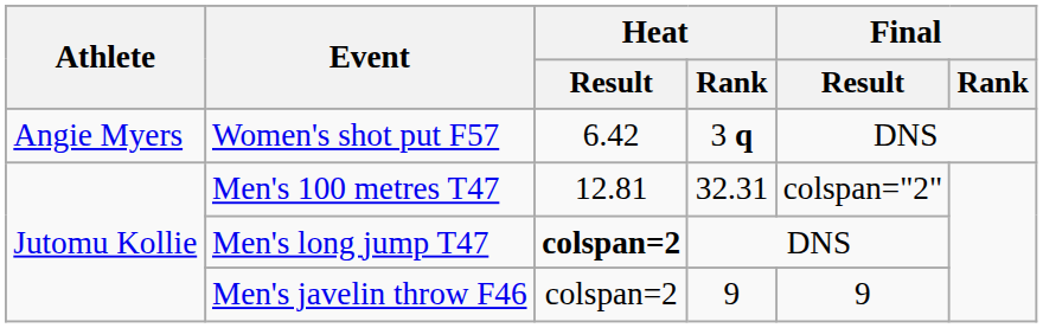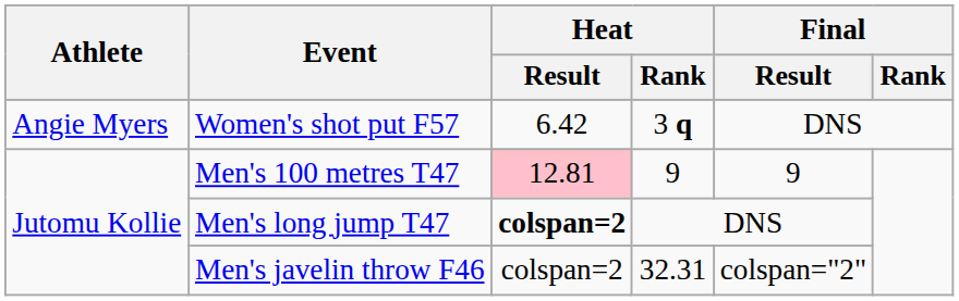Men's 100 metres T47 | Heat / Result: no background -> pink background
Men's 100 metres T47 | Heat / Rank: 32.31 -> 9
Men's 100 metres T47 | Final / Result: colspan="2" -> 9
Men's javelin throw F46 | Heat / Rank: 9 -> 32.31
Men's javelin throw F46 | Final / Result: 9 -> colspan="2"
